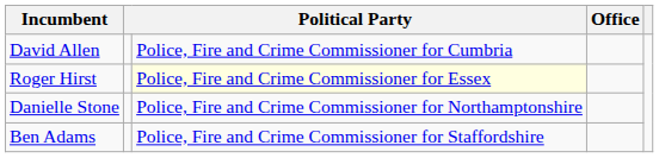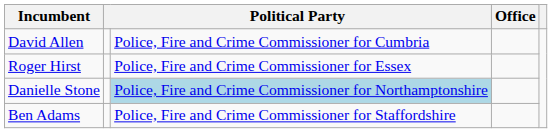Roger Hirst | column 3: lightyellow background -> no background
Danielle Stone | column 3: no background -> lightblue background
